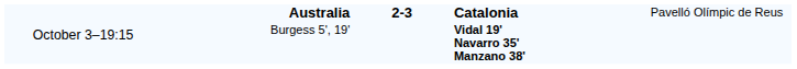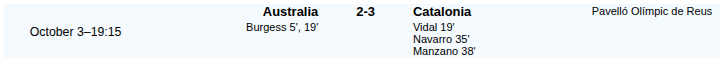Burgess 5', 19' | column 4: bold -> normal
